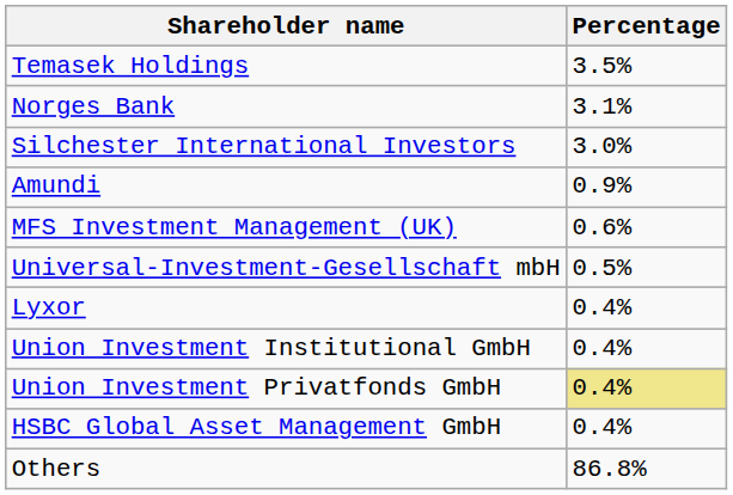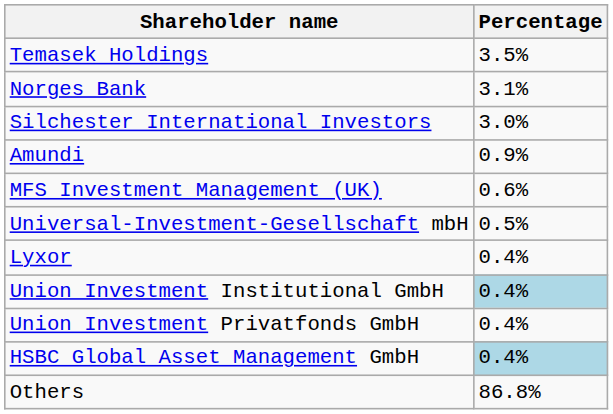Union Investment Institutional GmbH | Percentage: no background -> lightblue background
Union Investment Privatfonds GmbH | Percentage: khaki background -> no background
HSBC Global Asset Management GmbH | Percentage: no background -> lightblue background
